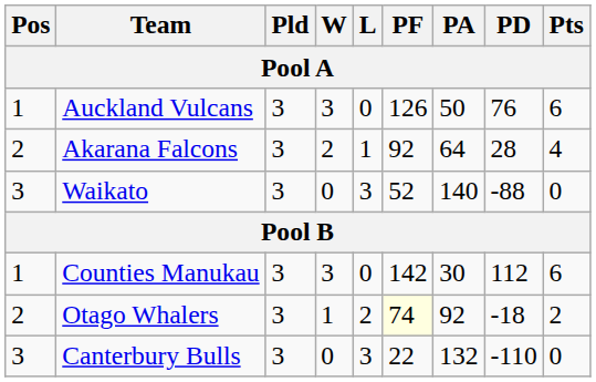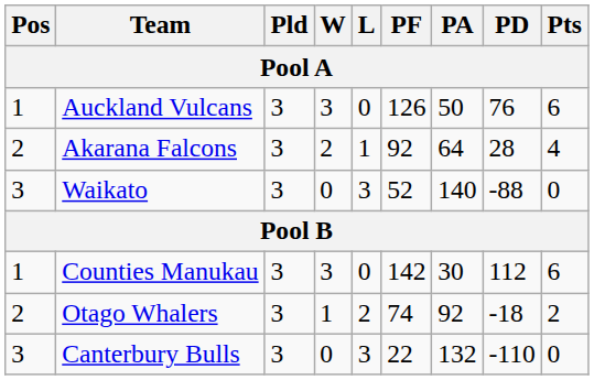Otago Whalers | PF: lightyellow background -> no background
